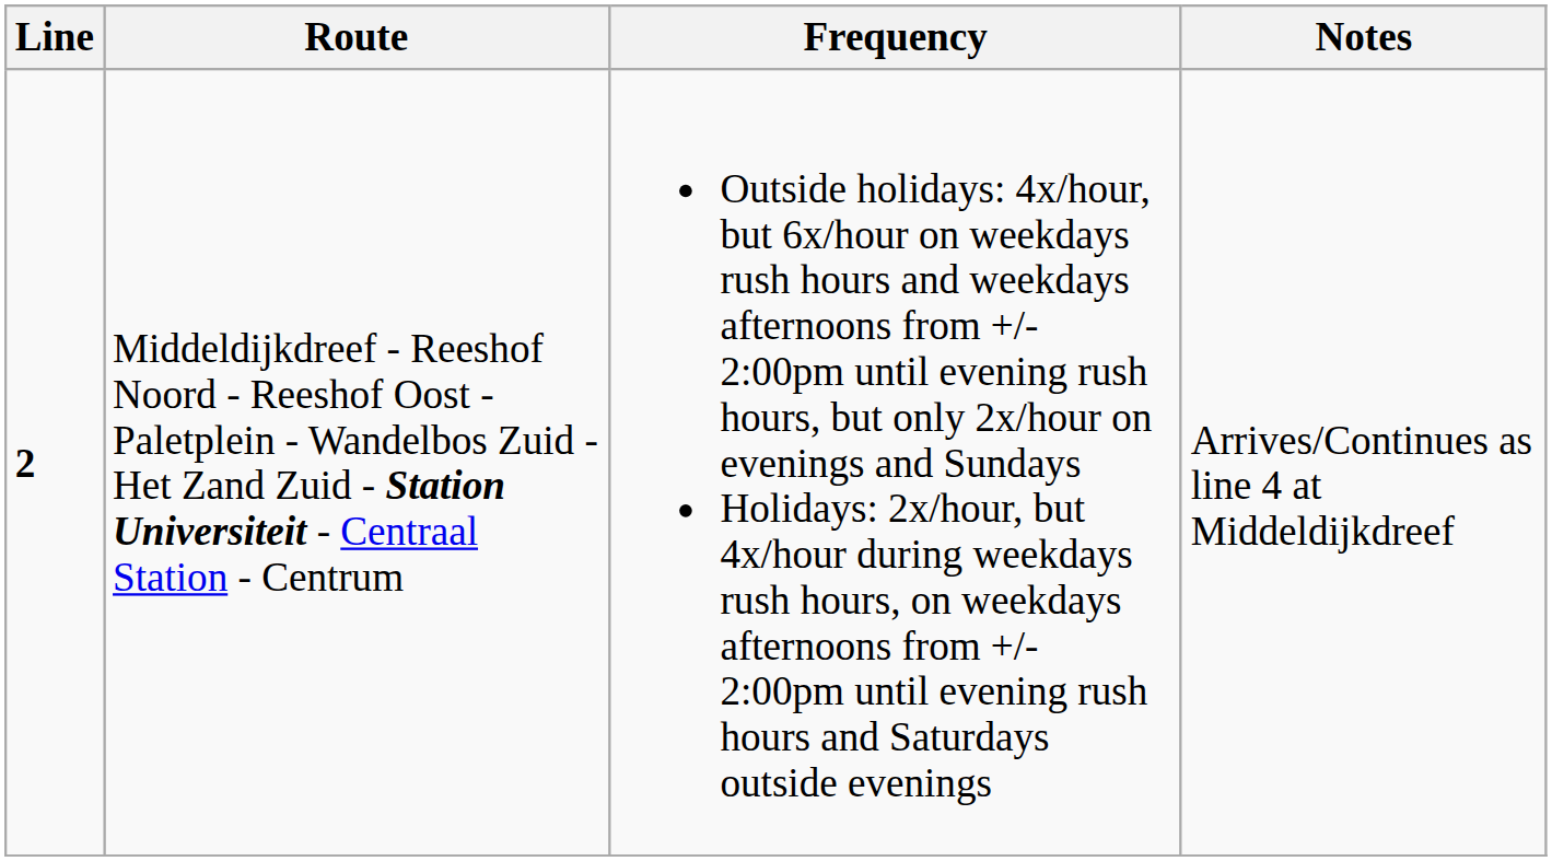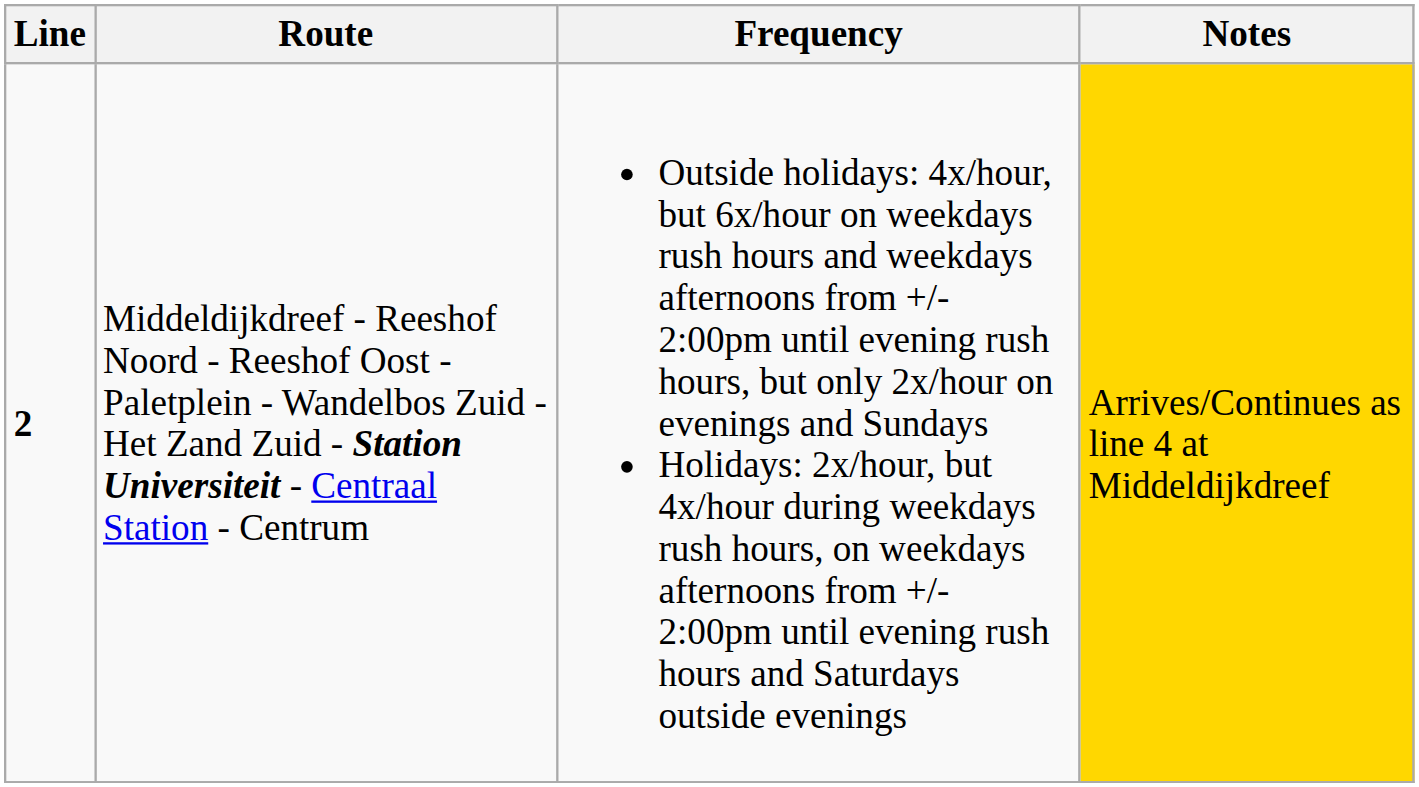row 2 | Notes: no background -> gold background
